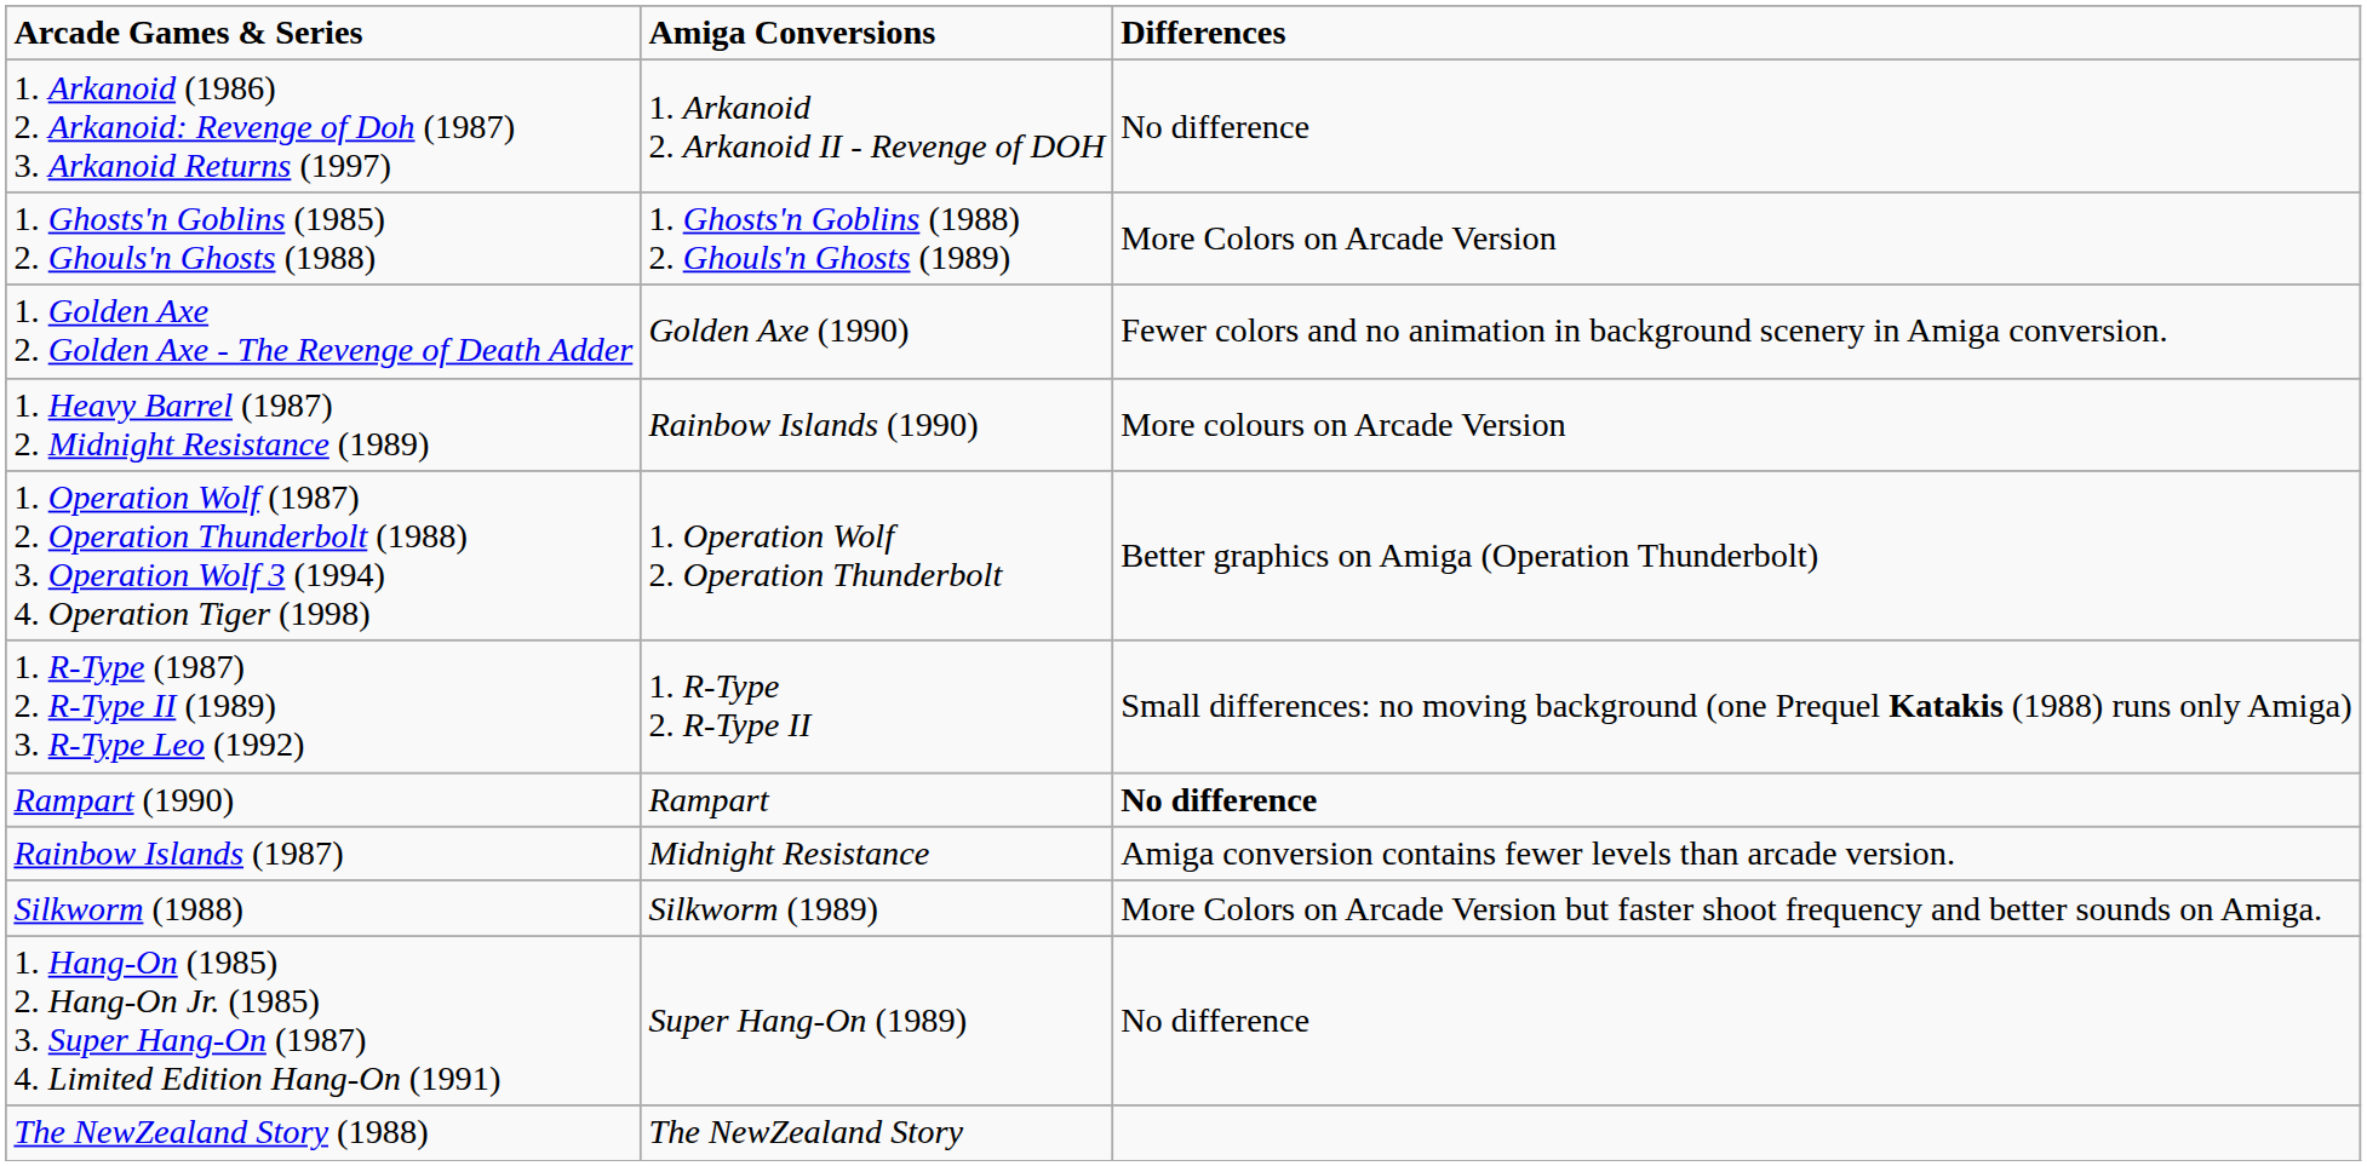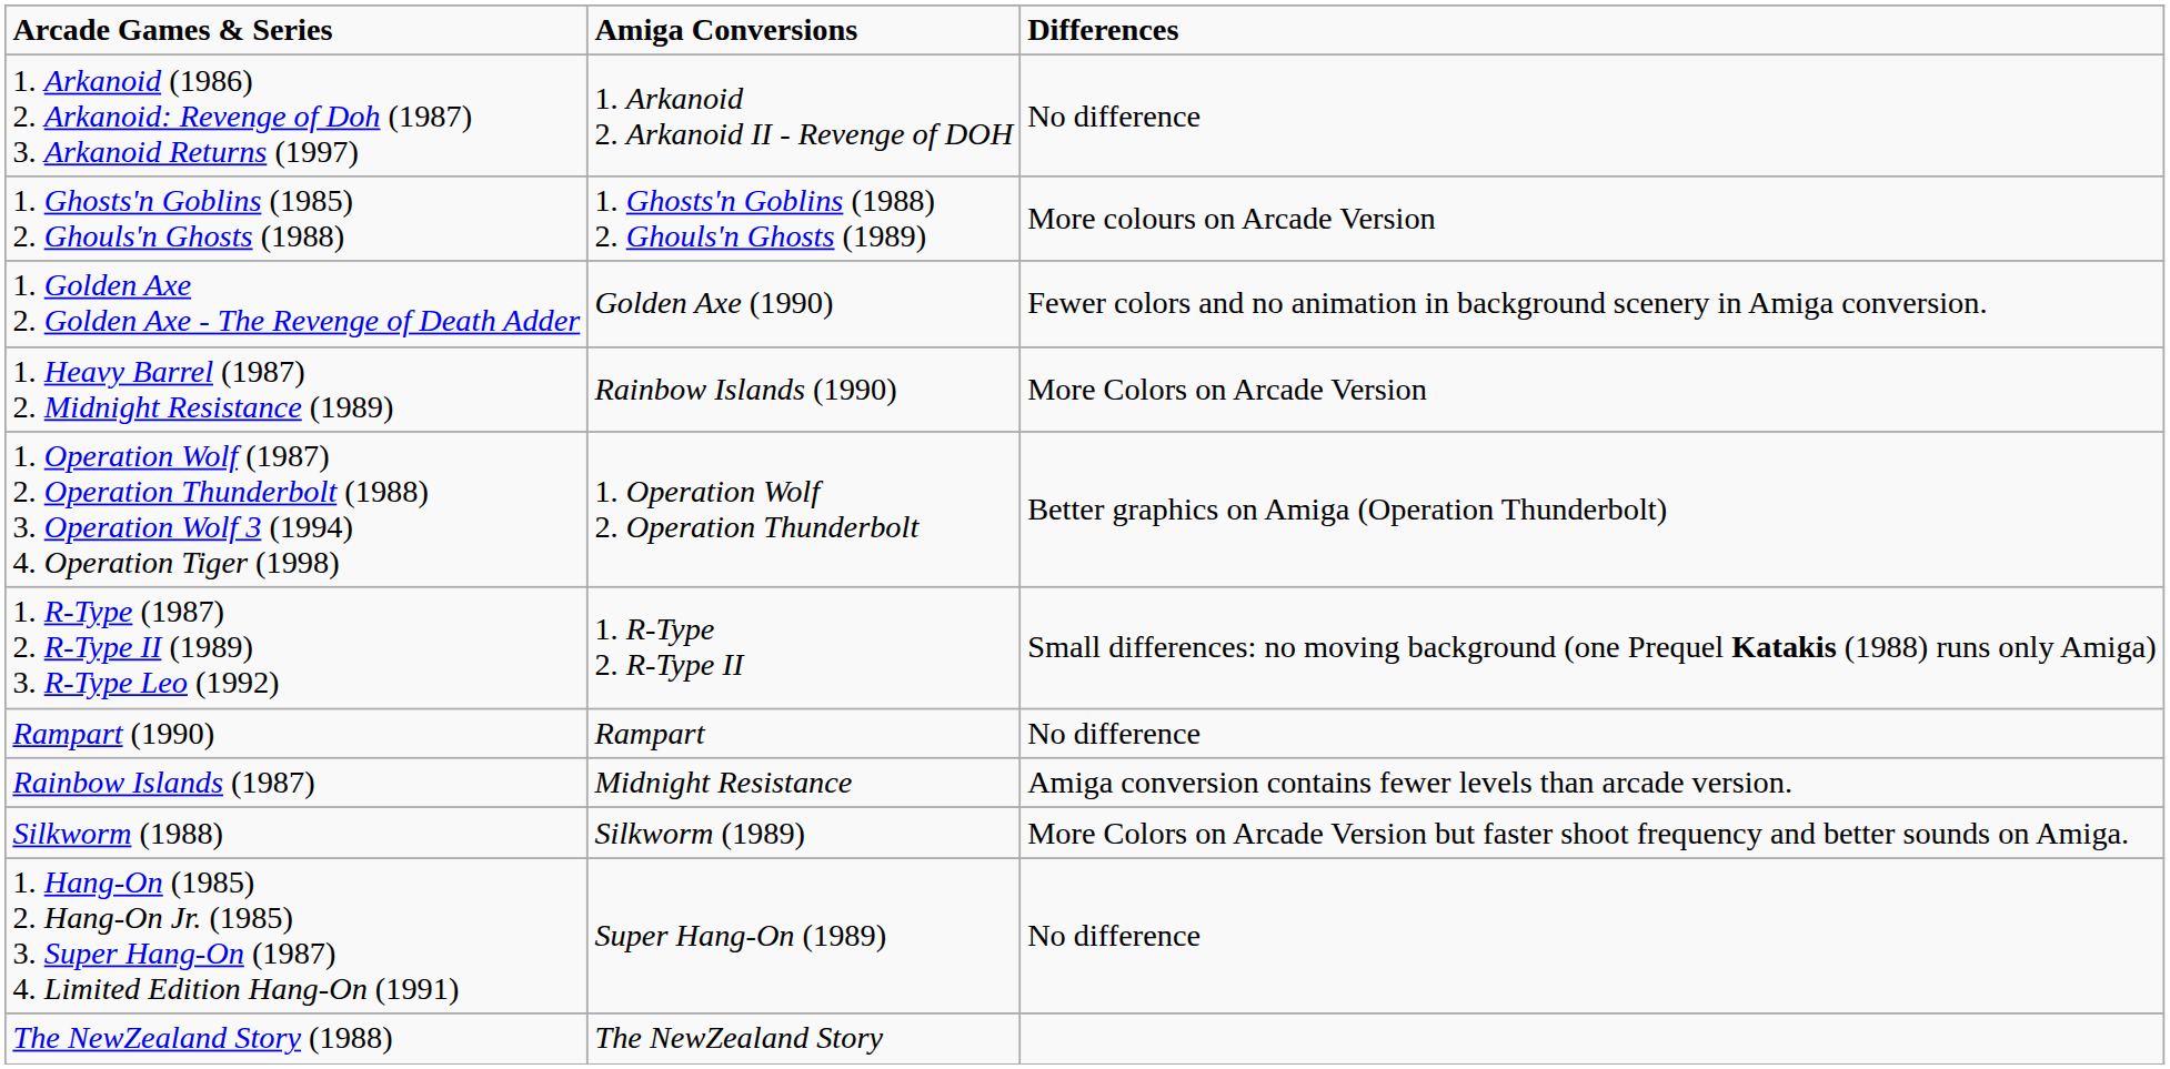1. Ghosts'n Goblins (1985) 2. Ghouls'n Ghosts (1988) | Differences: More Colors on Arcade Version -> More colours on Arcade Version
1. Heavy Barrel (1987) 2. Midnight Resistance (1989) | Differences: More colours on Arcade Version -> More Colors on Arcade Version
Rampart (1990) | Differences: bold -> normal
